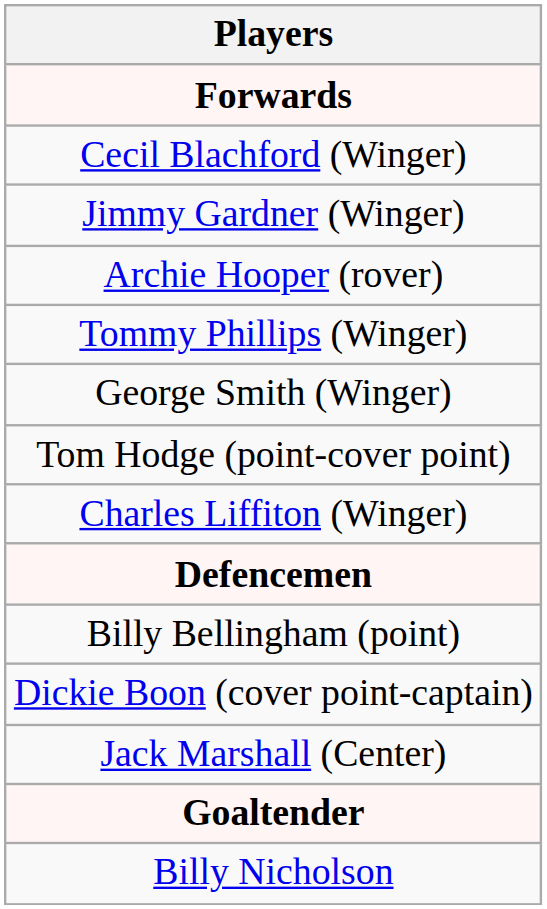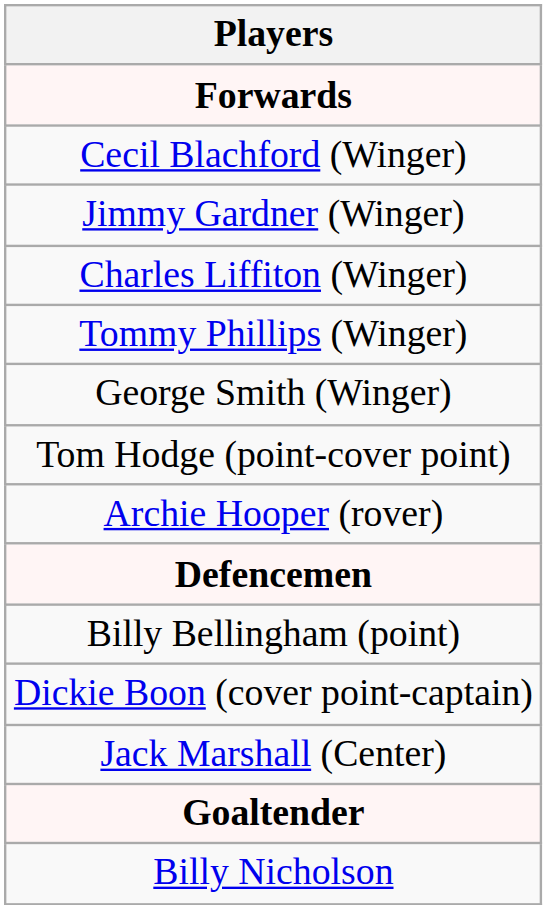row 5 | column 1: Archie Hooper (rover) -> Charles Liffiton (Winger)
row 9 | column 1: Charles Liffiton (Winger) -> Archie Hooper (rover)
